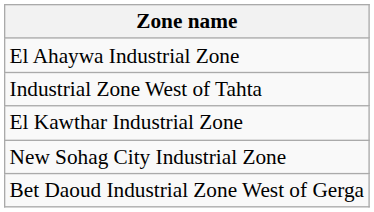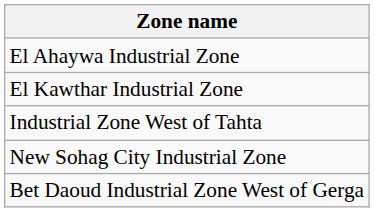row 3 | column 1: Industrial Zone West of Tahta -> El Kawthar Industrial Zone
row 4 | column 1: El Kawthar Industrial Zone -> Industrial Zone West of Tahta
